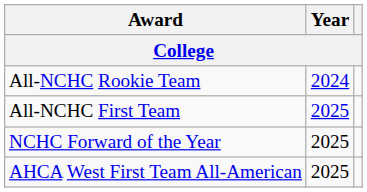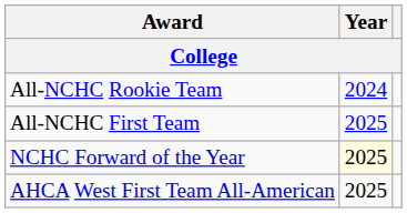NCHC Forward of the Year | Year: no background -> lightyellow background
